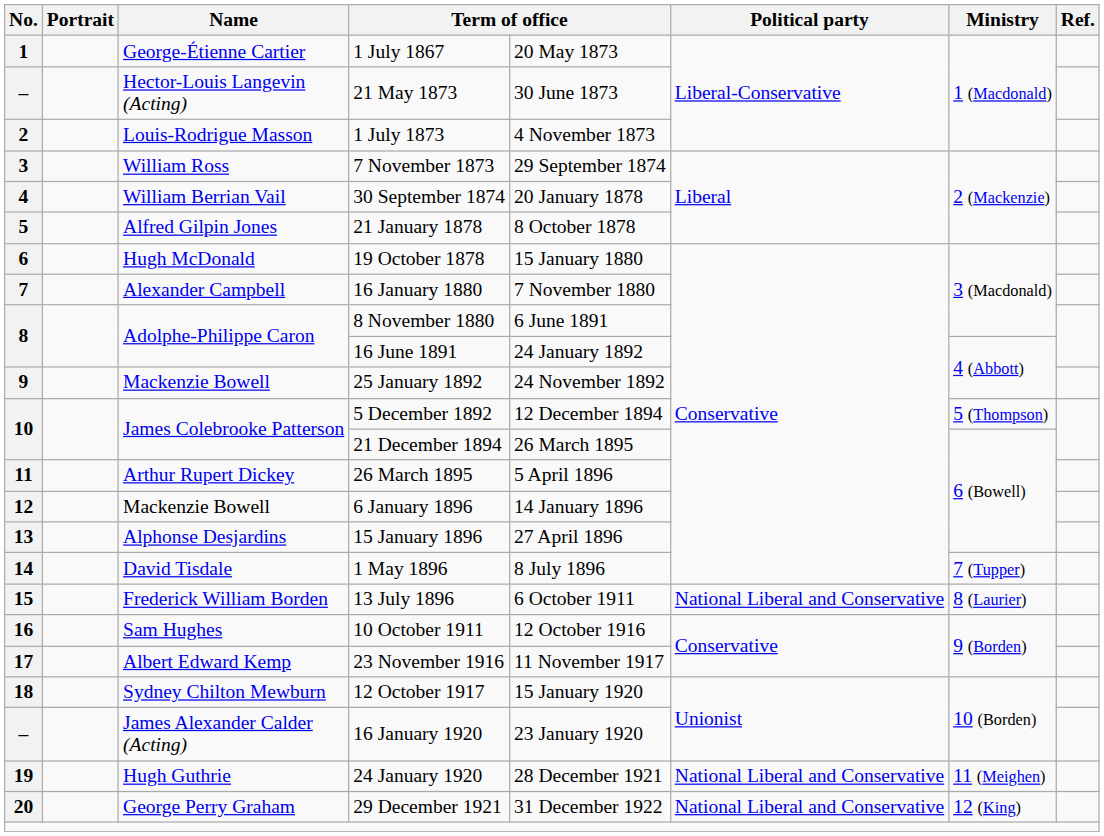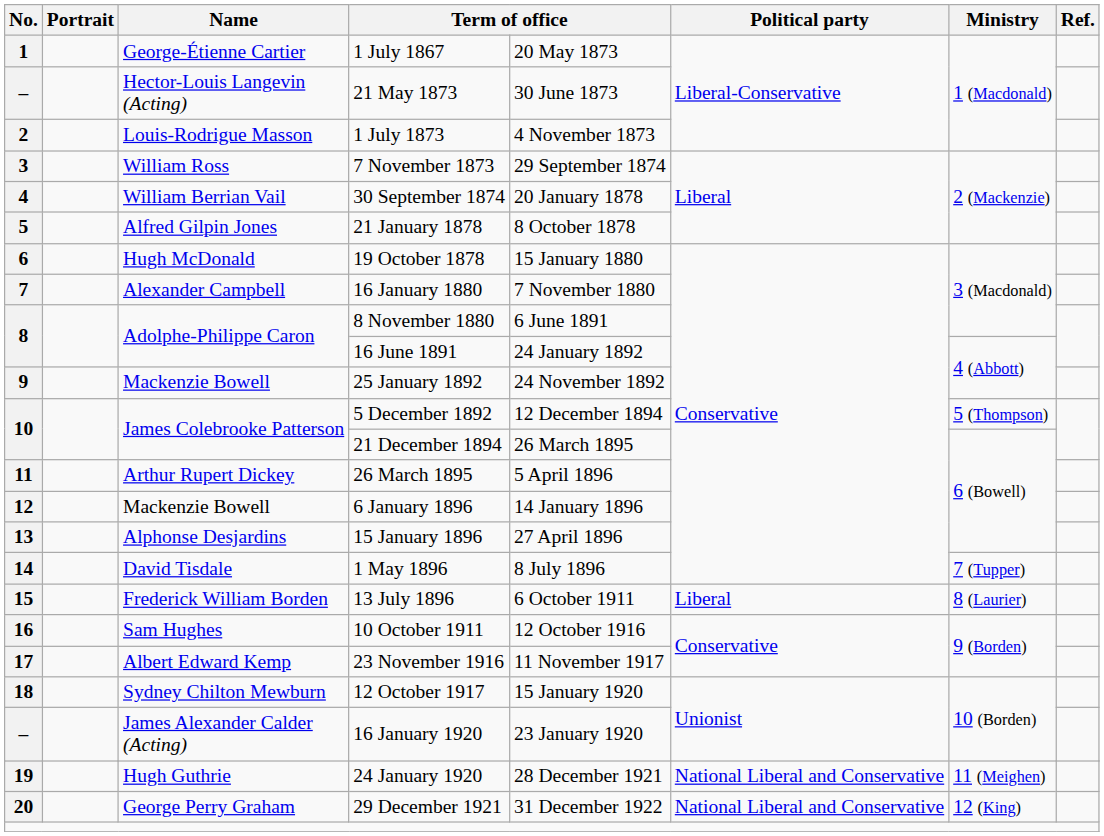13 July 1896 | Political party: National Liberal and Conservative -> Liberal
